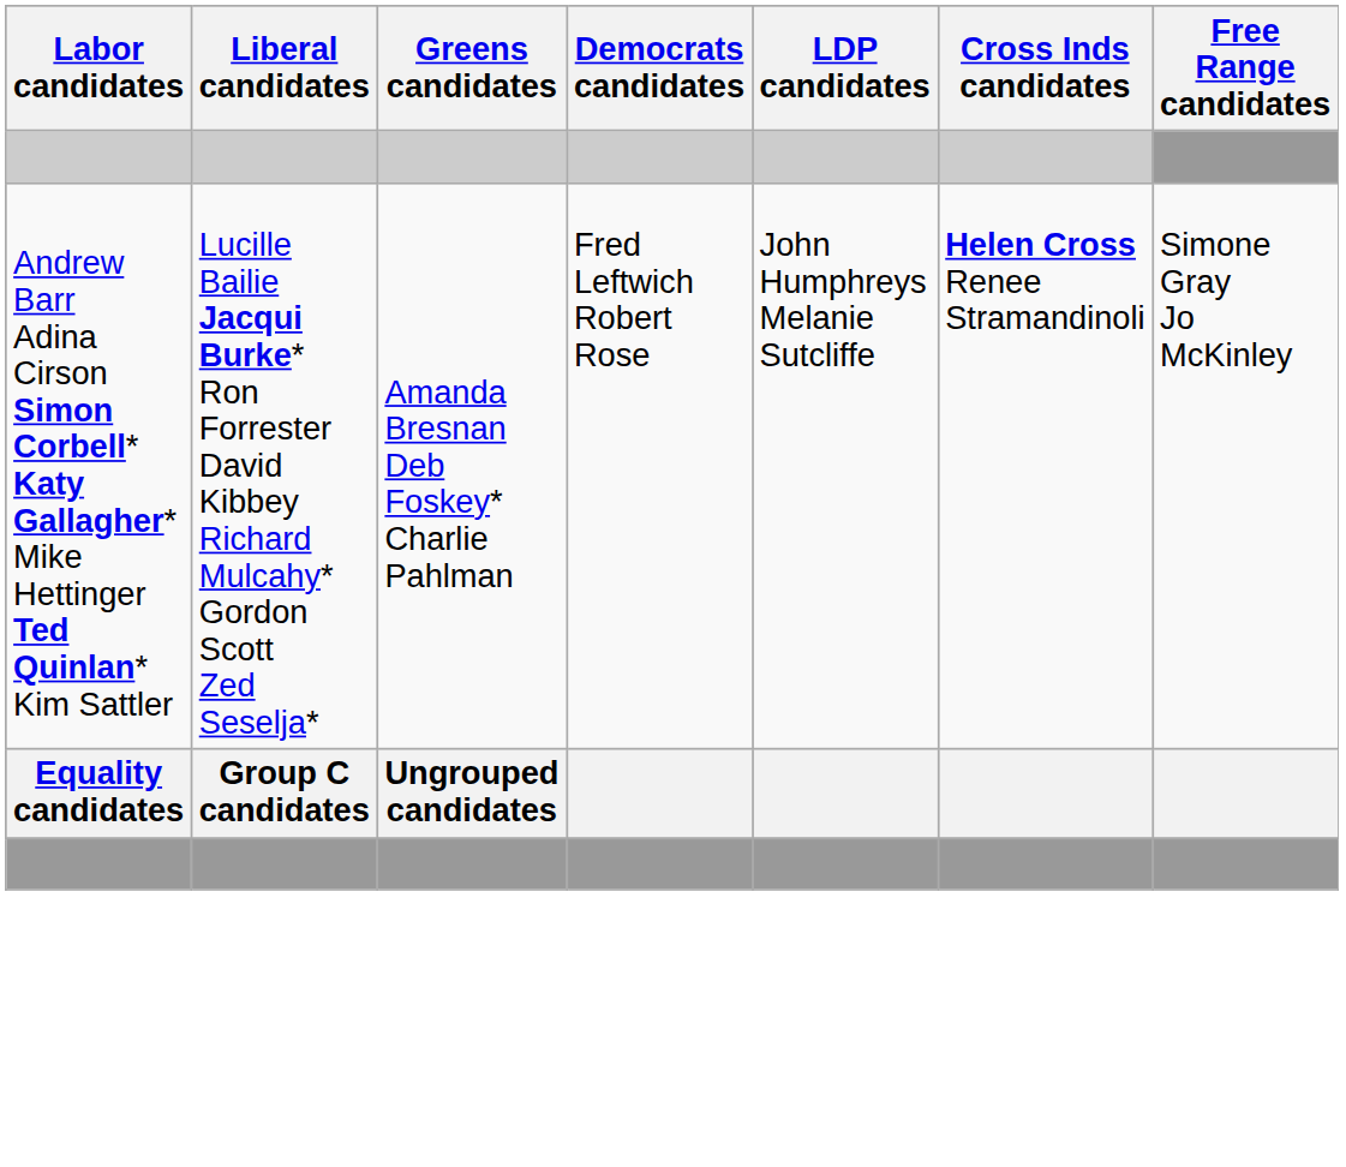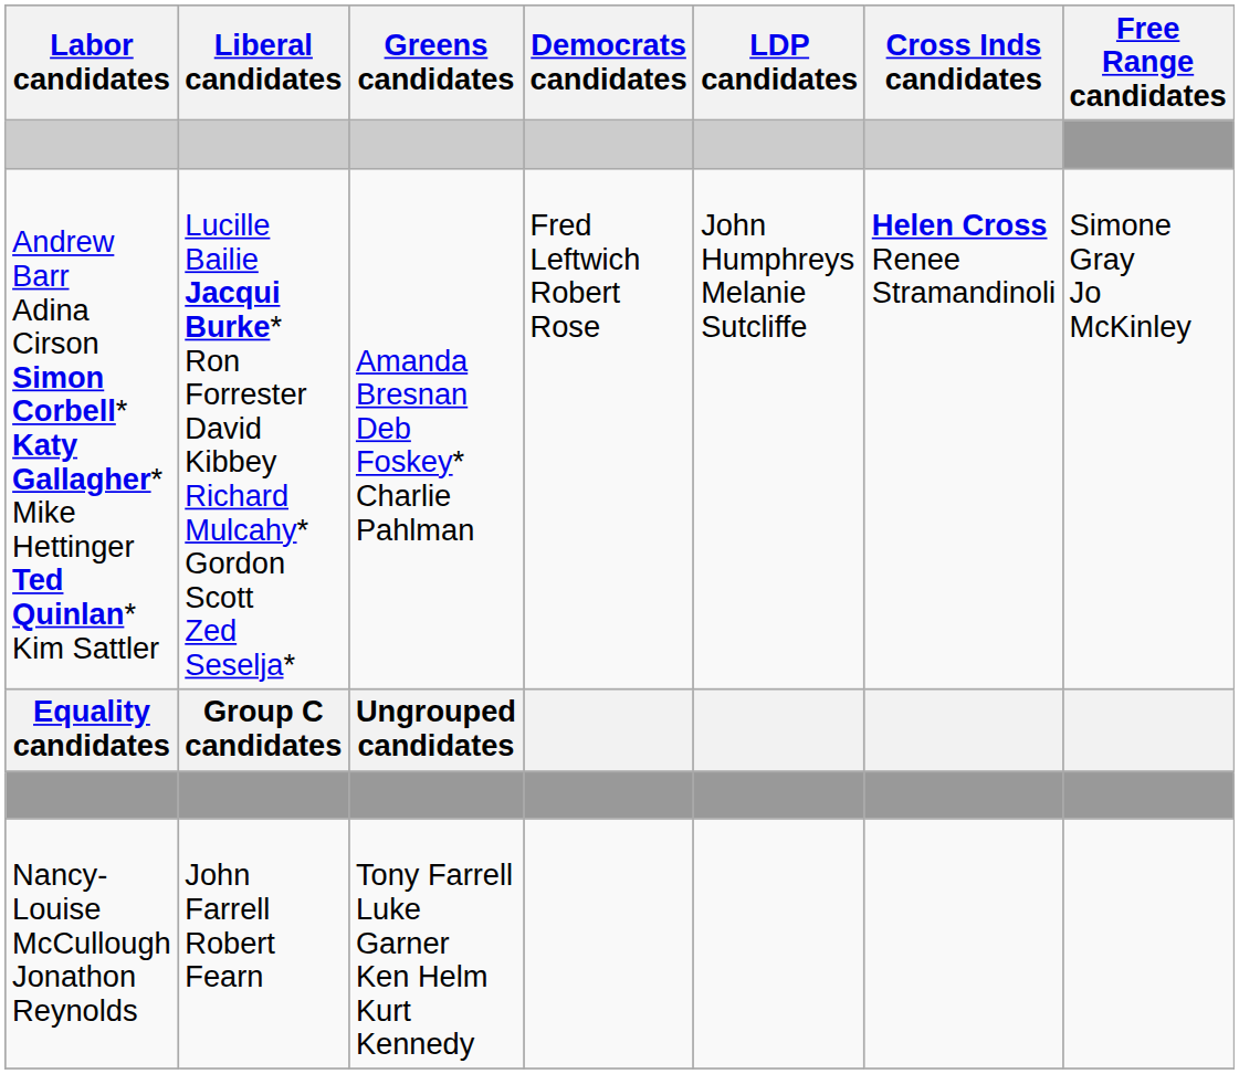+ row: Nancy-Louise McCullough Jonathon Reynolds | John Farrell Robert Fearn | Tony Farrell Luke Garner Ken Helm Kurt Kennedy
